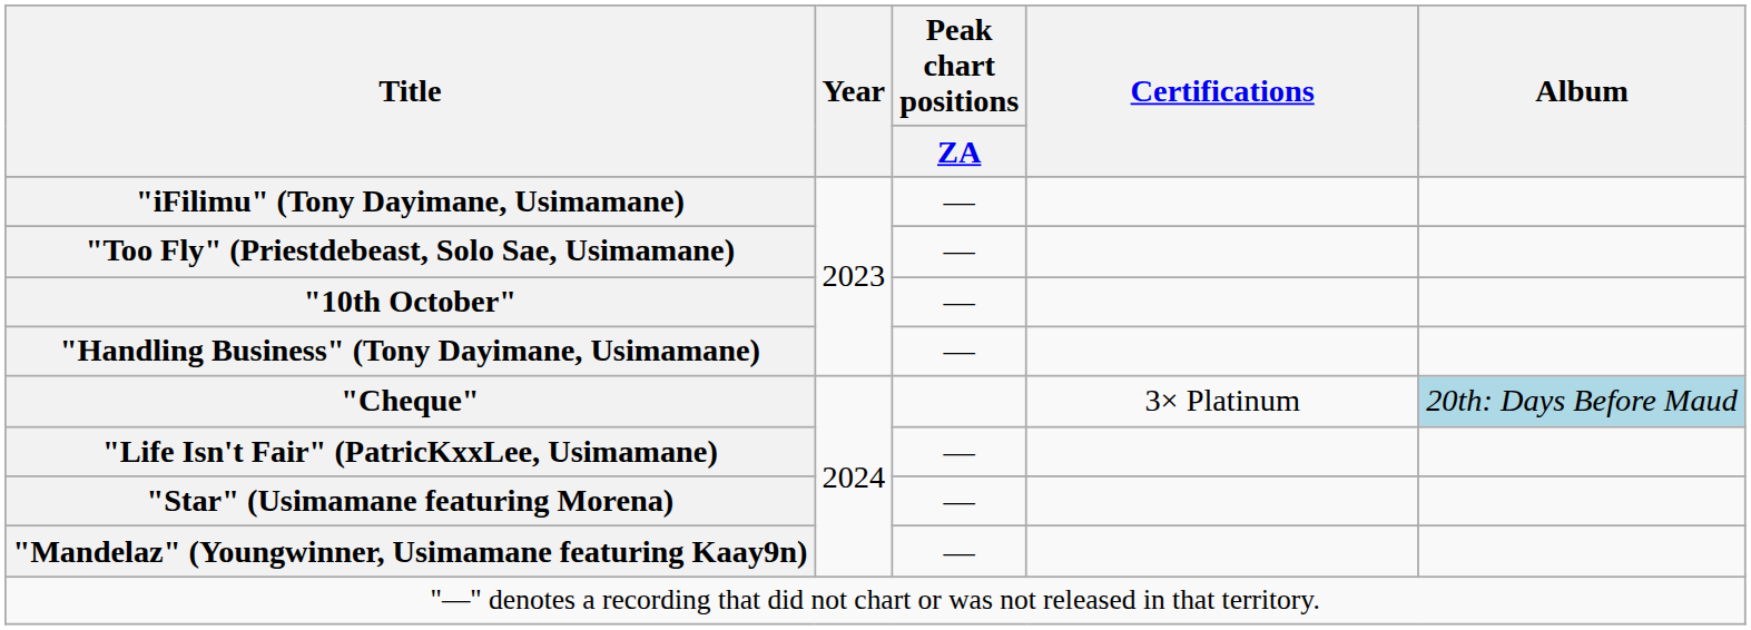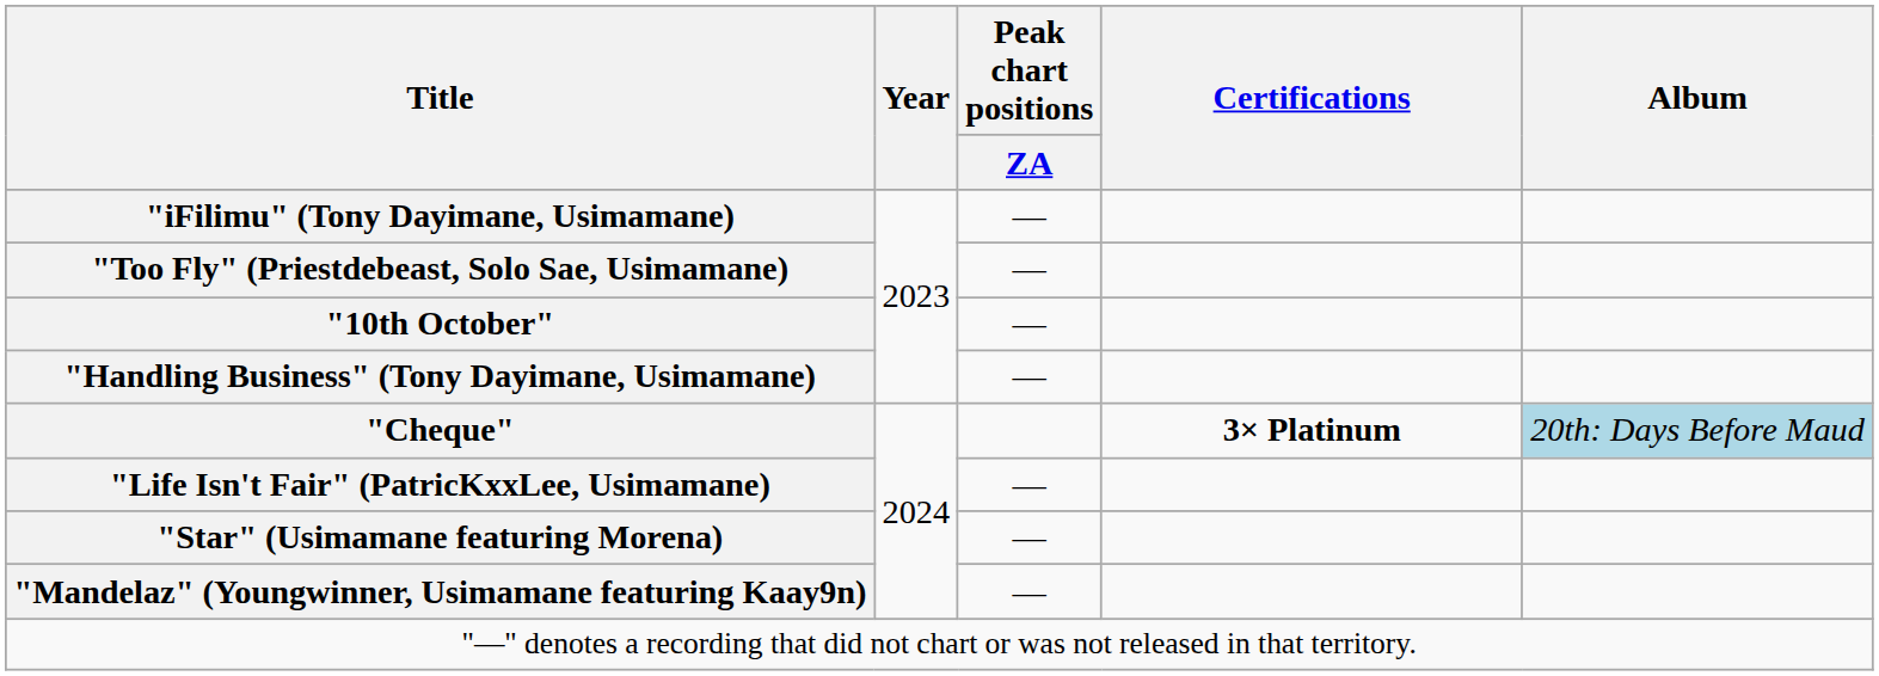"Cheque" | Certifications: normal -> bold
